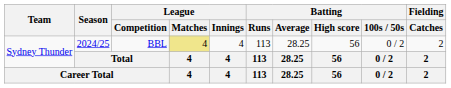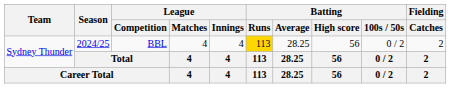Sydney Thunder / BBL | League / Matches: khaki background -> no background
Sydney Thunder / BBL | Batting / Runs: no background -> gold background
